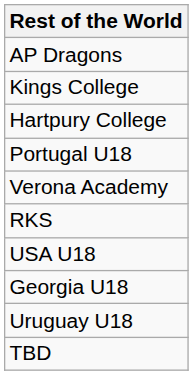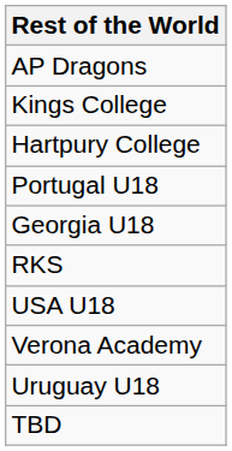row 6 | column 1: Verona Academy -> Georgia U18
row 9 | column 1: Georgia U18 -> Verona Academy
